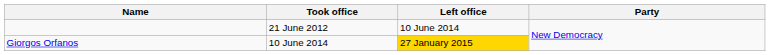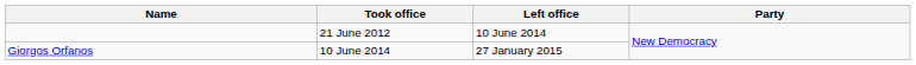Giorgos Orfanos | Left office: gold background -> no background
